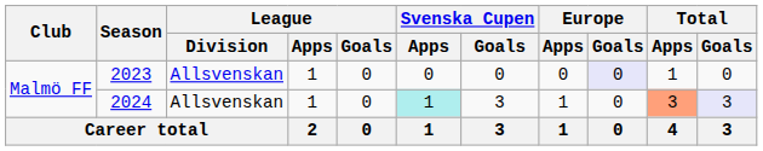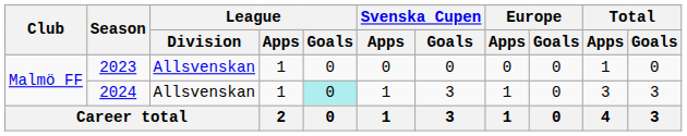2023 | Europe / Goals: lavender background -> no background
2024 | League / Goals: no background -> paleturquoise background
2024 | Svenska Cupen / Apps: paleturquoise background -> no background
2024 | Total / Apps: lightsalmon background -> no background
2024 | Total / Goals: lavender background -> no background
